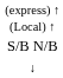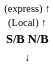row 2 | column 1: normal -> bold
